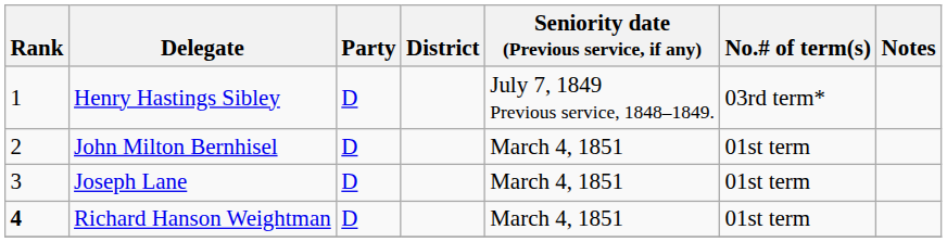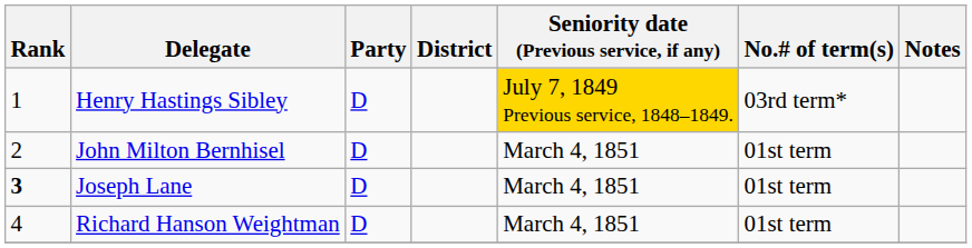Henry Hastings Sibley | Seniority date (Previous service, if any): no background -> gold background
Joseph Lane | Rank: normal -> bold
Richard Hanson Weightman | Rank: bold -> normal
